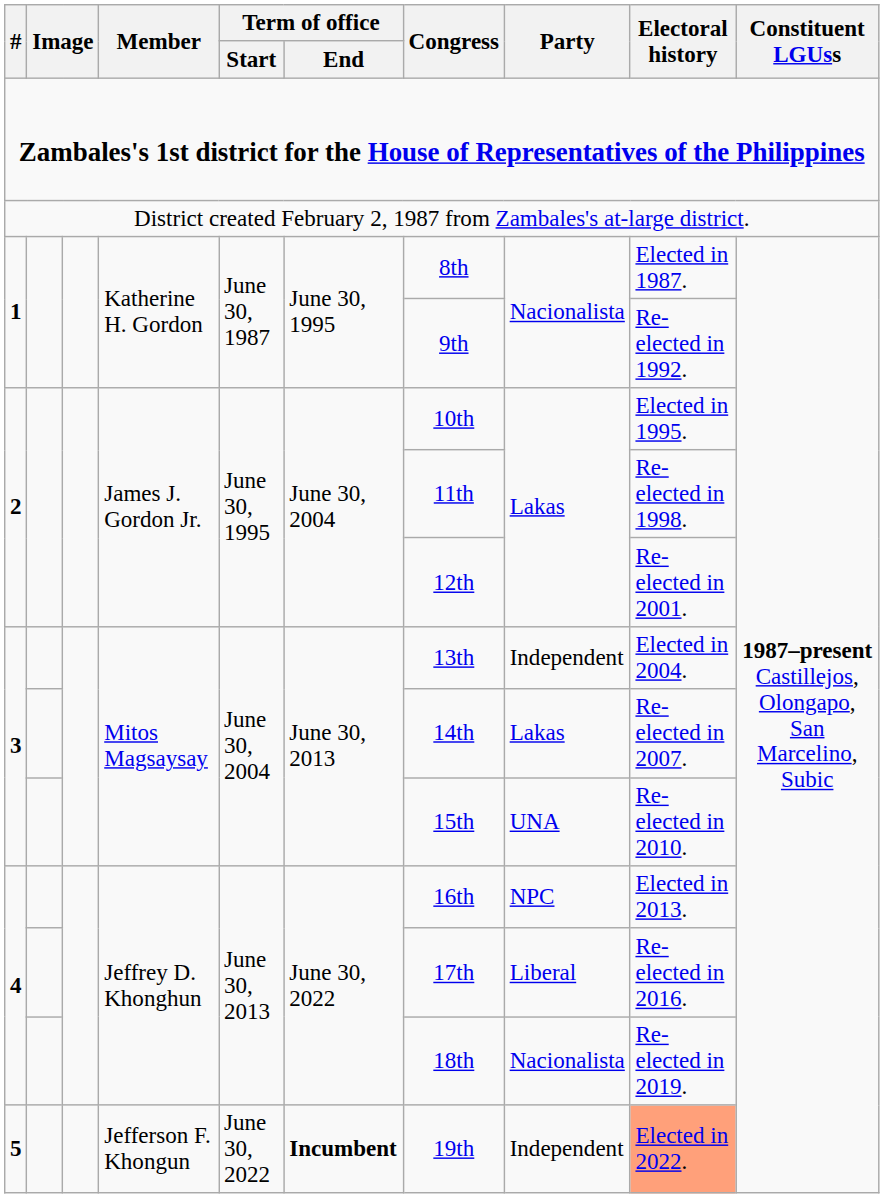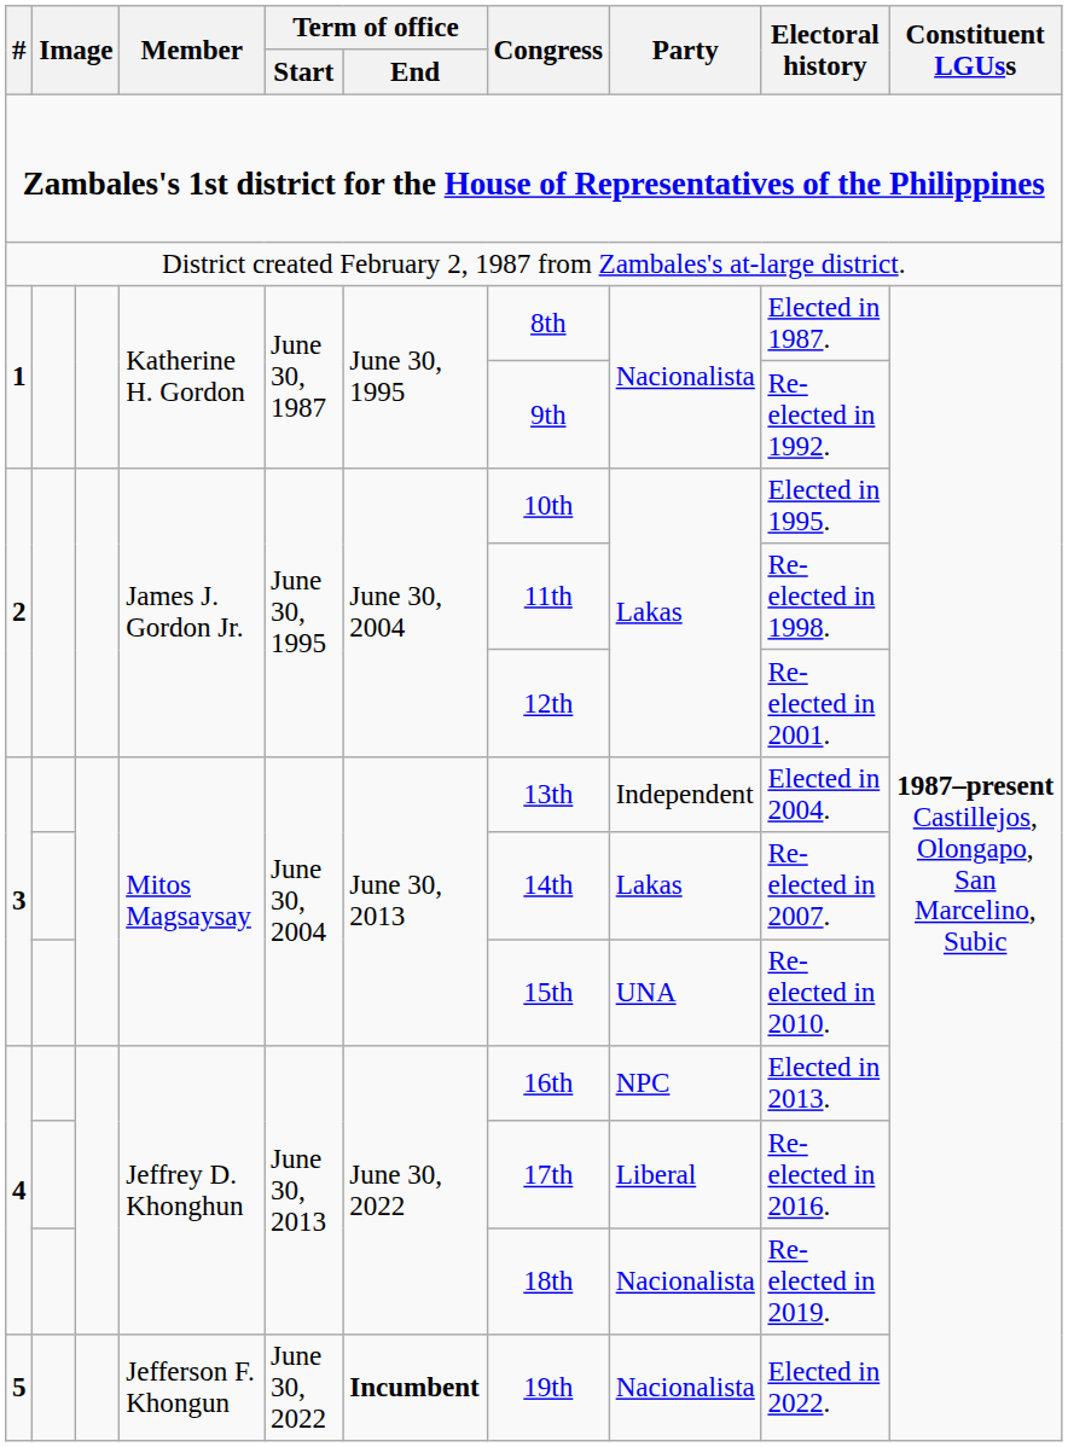5 | Party: Independent -> Nacionalista
5 | Electoral history: lightsalmon background -> no background
